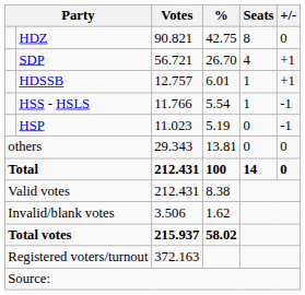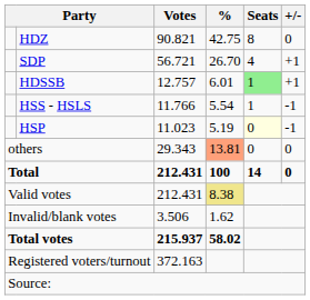HDSSB | Seats: no background -> lightgreen background
HSP | Seats: no background -> lightyellow background
others | %: no background -> lightsalmon background
Valid votes | %: no background -> khaki background
